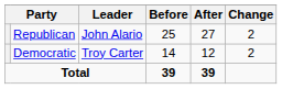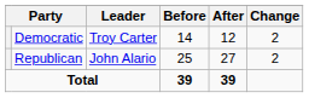rows swapped: Republican <-> Democratic
